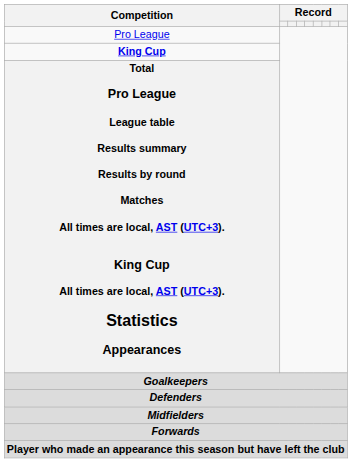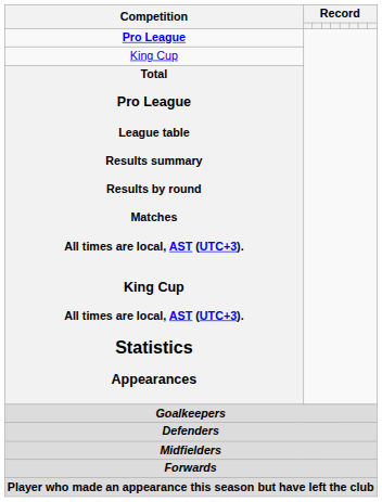Pro League | Competition: normal -> bold
King Cup | Competition: bold -> normal
